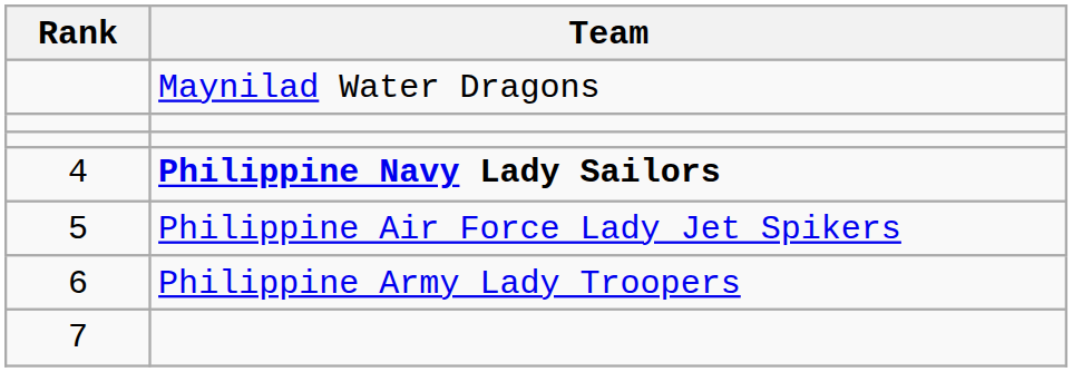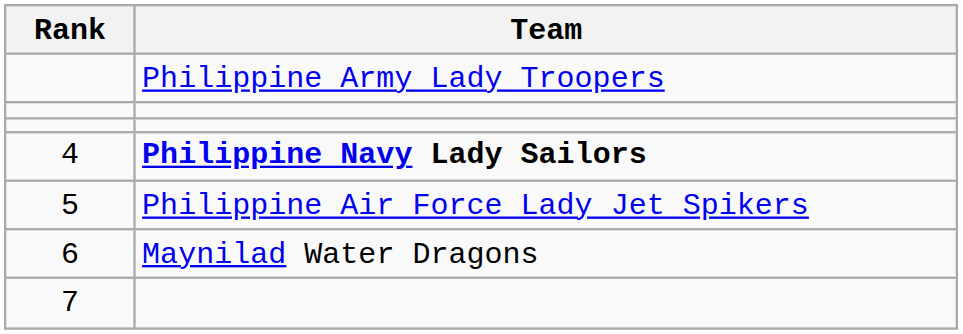row 2 | Team: Maynilad Water Dragons -> Philippine Army Lady Troopers
row 7 | Team: Philippine Army Lady Troopers -> Maynilad Water Dragons
